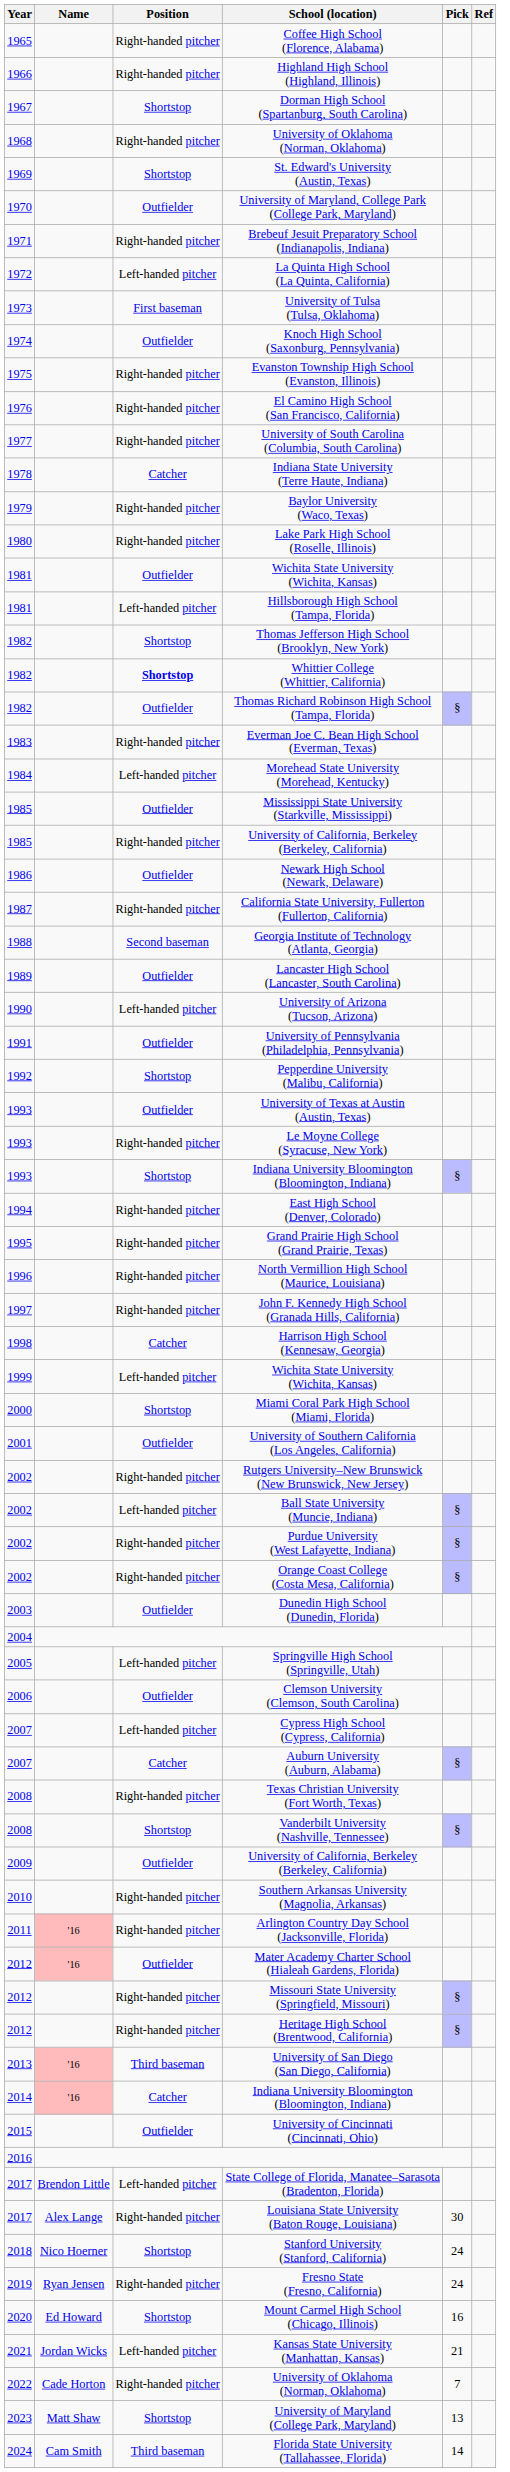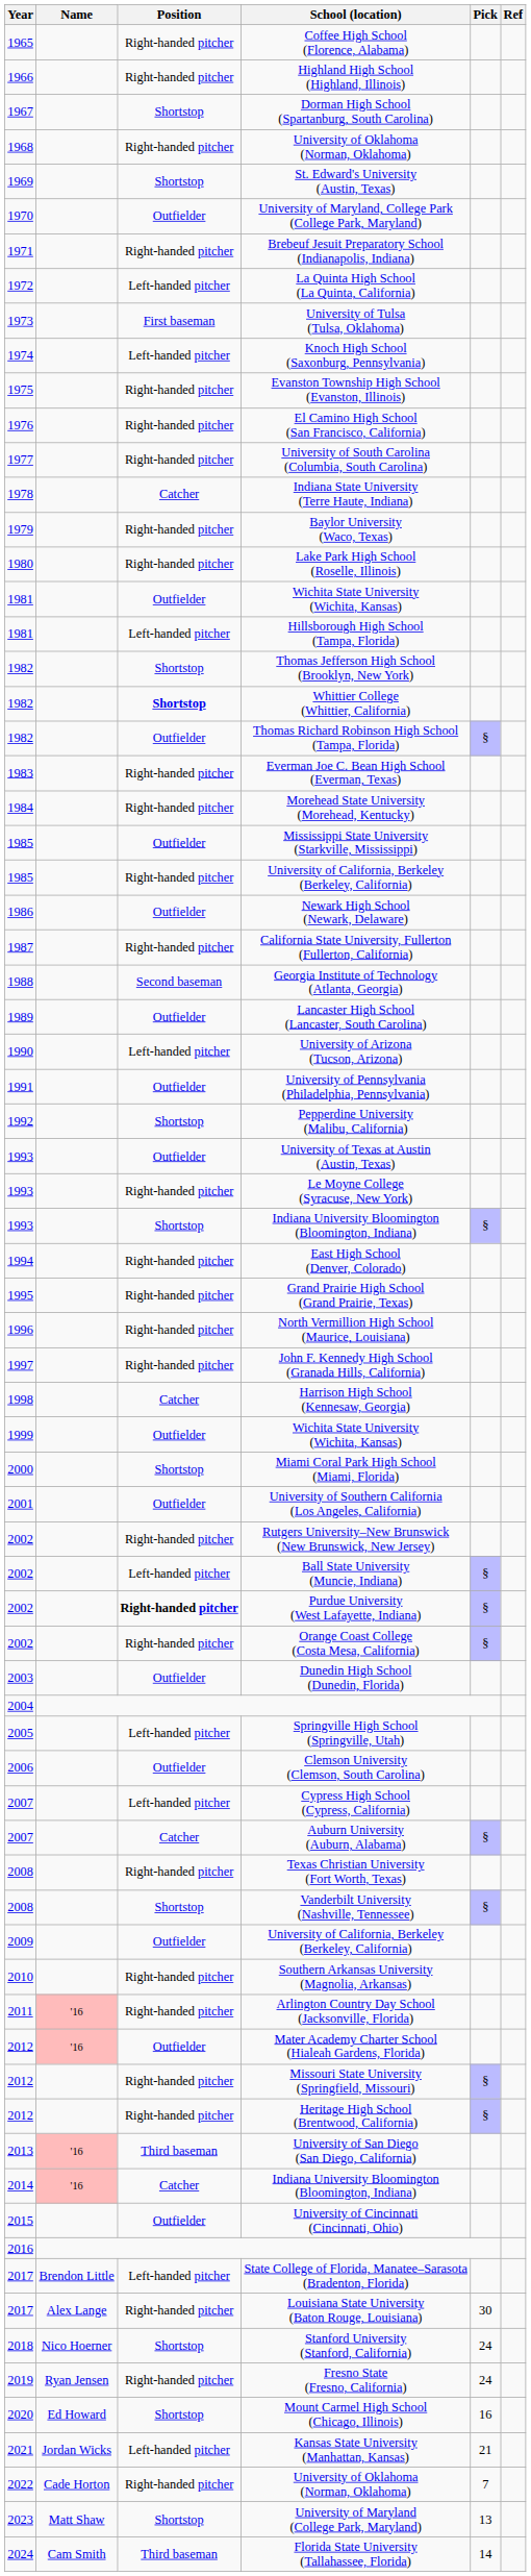Knoch High School (Saxonburg, Pennsylvania) | Position: Outfielder -> Left-handed pitcher
Morehead State University (Morehead, Kentucky) | Position: Left-handed pitcher -> Right-handed pitcher
1999 / Wichita State University (Wichita, Kansas) | Position: Left-handed pitcher -> Outfielder
Purdue University (West Lafayette, Indiana) | Position: normal -> bold
